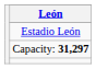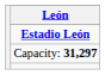Estadio León | León: normal -> bold
